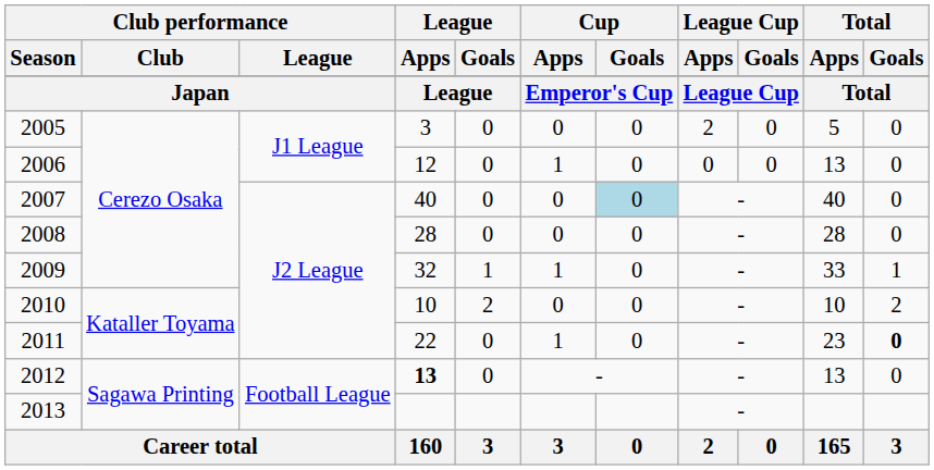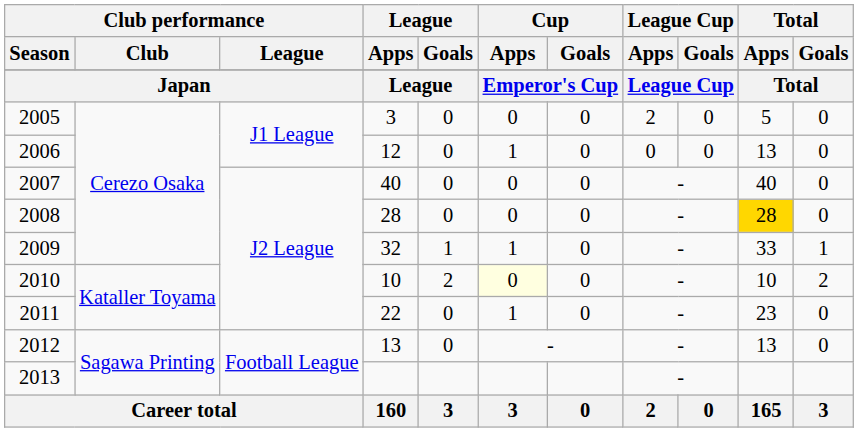2007 | Cup / Goals: lightblue background -> no background
2008 | Total / Apps: no background -> gold background
2010 | Cup / Apps: no background -> lightyellow background
2011 | Total / Goals: bold -> normal
2012 | League / Apps: bold -> normal
